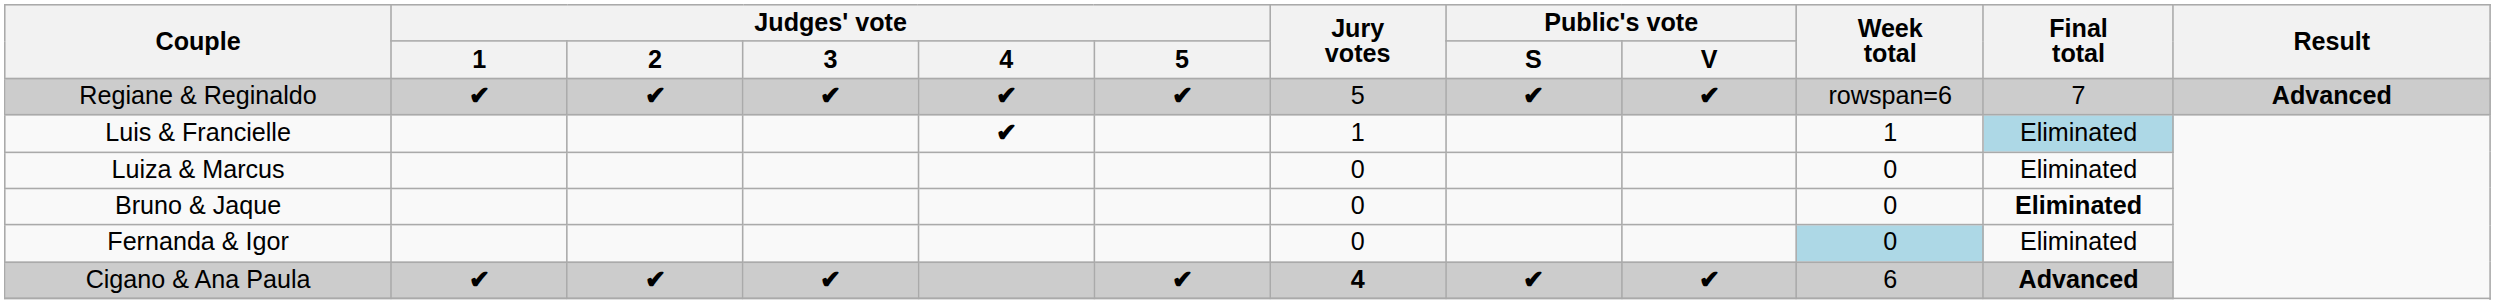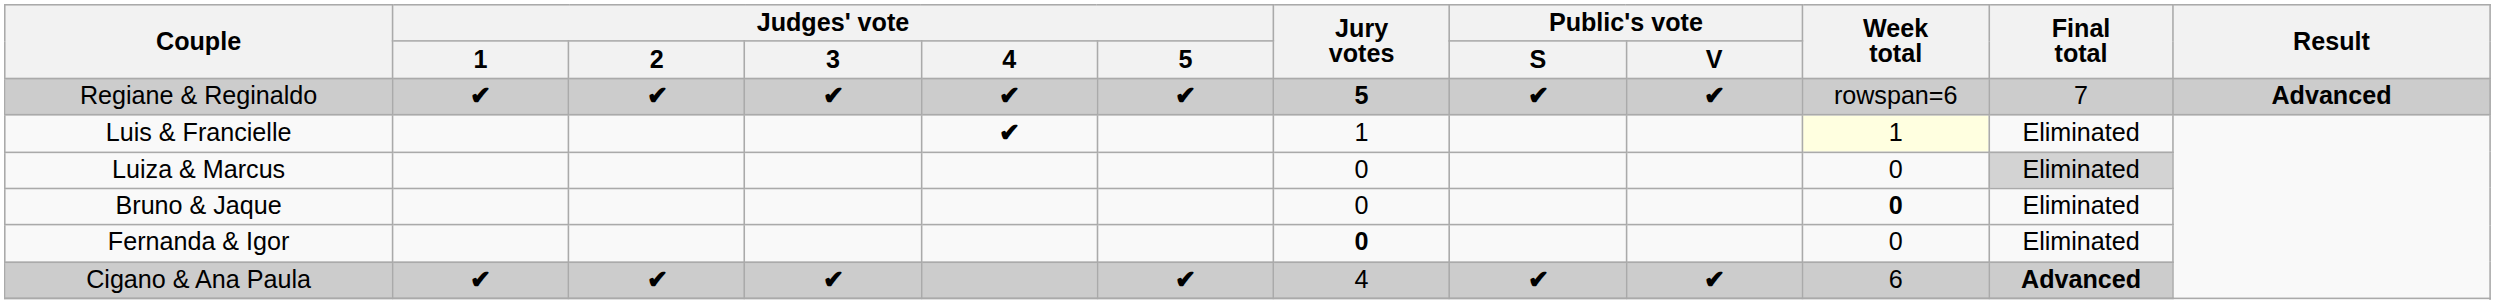Regiane & Reginaldo | Jury votes: normal -> bold
Luis & Francielle | Week total: no background -> lightyellow background
Luis & Francielle | Final total: lightblue background -> no background
Luiza & Marcus | Final total: no background -> lightgrey background
Bruno & Jaque | Week total: normal -> bold
Bruno & Jaque | Final total: bold -> normal
Fernanda & Igor | Jury votes: normal -> bold
Fernanda & Igor | Week total: lightblue background -> no background
Cigano & Ana Paula | Jury votes: bold -> normal
